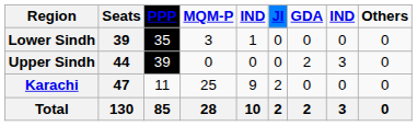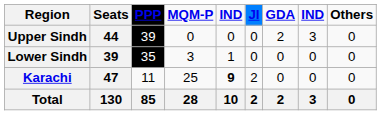rows swapped: Upper Sindh <-> Lower Sindh
Karachi | column 5: normal -> bold
